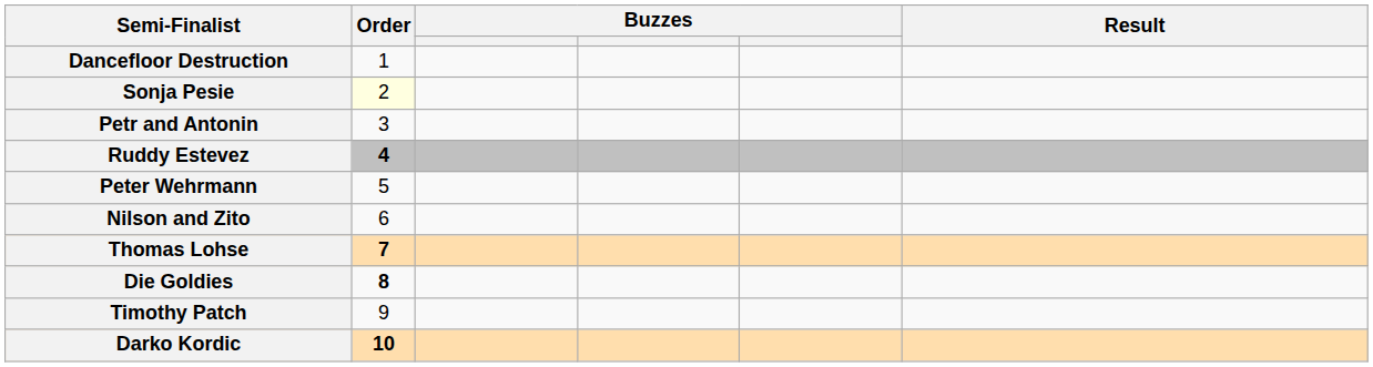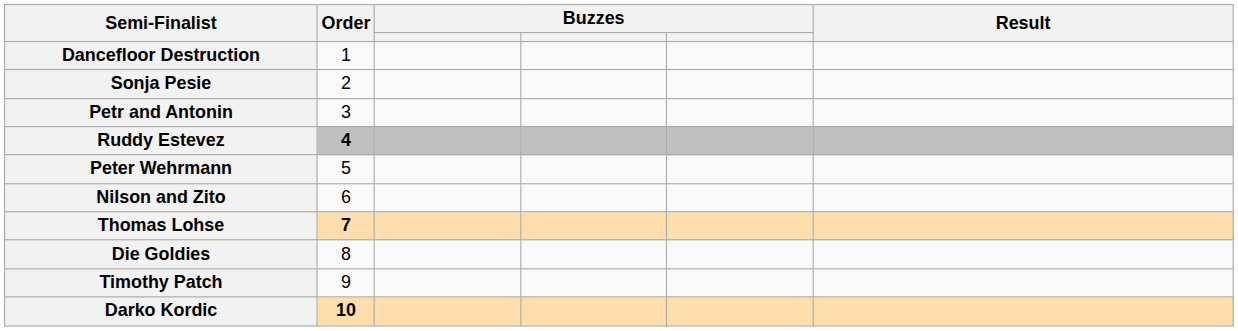Sonja Pesie | Order: lightyellow background -> no background
Die Goldies | Order: bold -> normal
